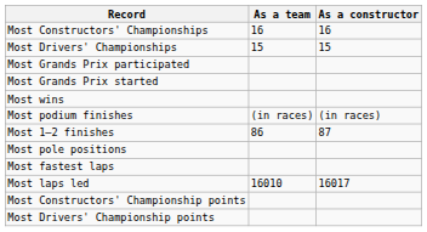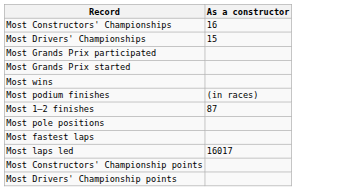- column: As a team | 16 | 15 | (in races) | 86 | 16010
